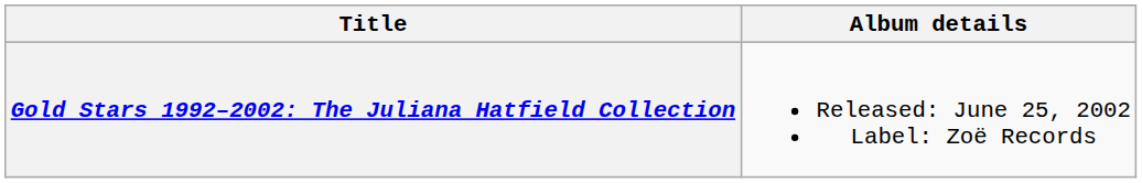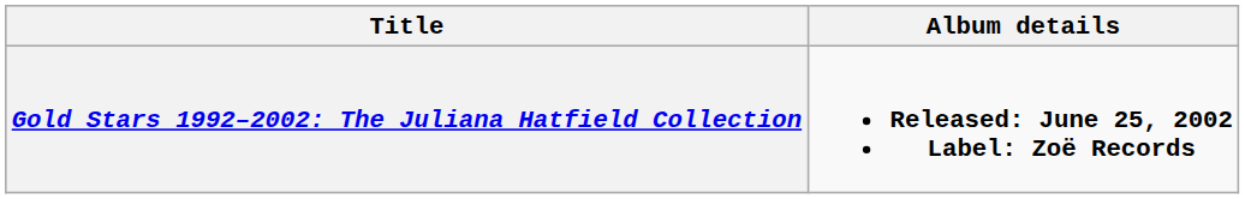Gold Stars 1992–2002: The Juliana Hatfield Collection | Album details: normal -> bold
